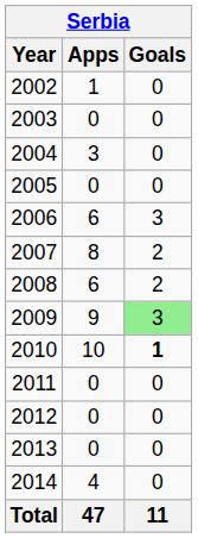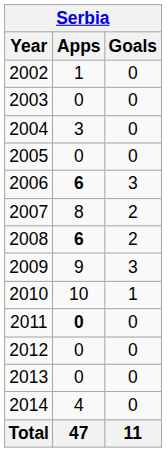2006 | Apps: normal -> bold
2008 | Apps: normal -> bold
2009 | Goals: lightgreen background -> no background
2010 | Goals: bold -> normal
2011 | Apps: normal -> bold
